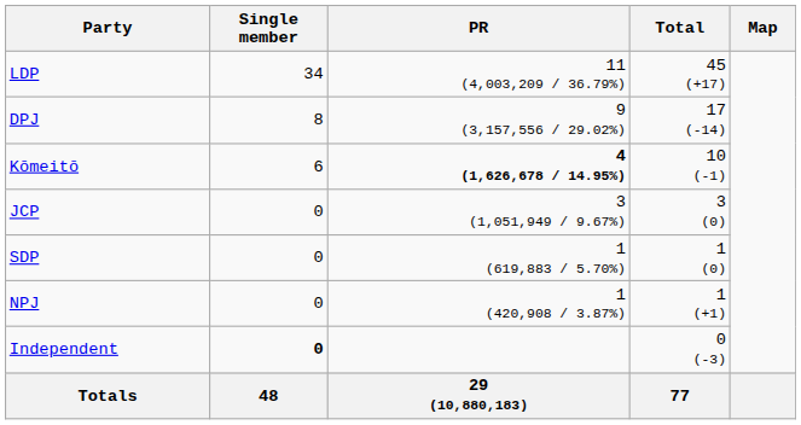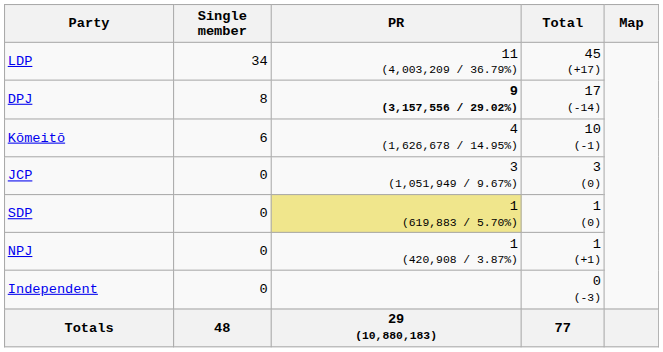DPJ | PR: normal -> bold
Kōmeitō | PR: bold -> normal
SDP | PR: no background -> khaki background
Independent | Single member: bold -> normal
